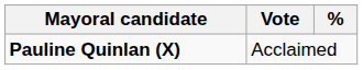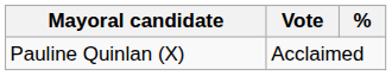Pauline Quinlan (X) | Mayoral candidate: bold -> normal
